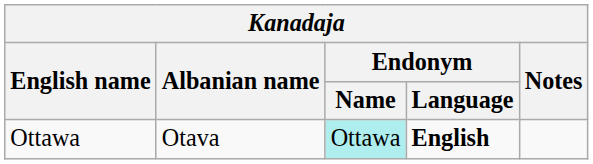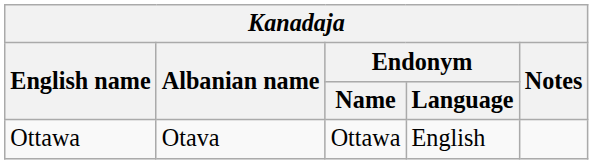row 4 | Endonym / Name: paleturquoise background -> no background
row 4 | Endonym / Language: bold -> normal
